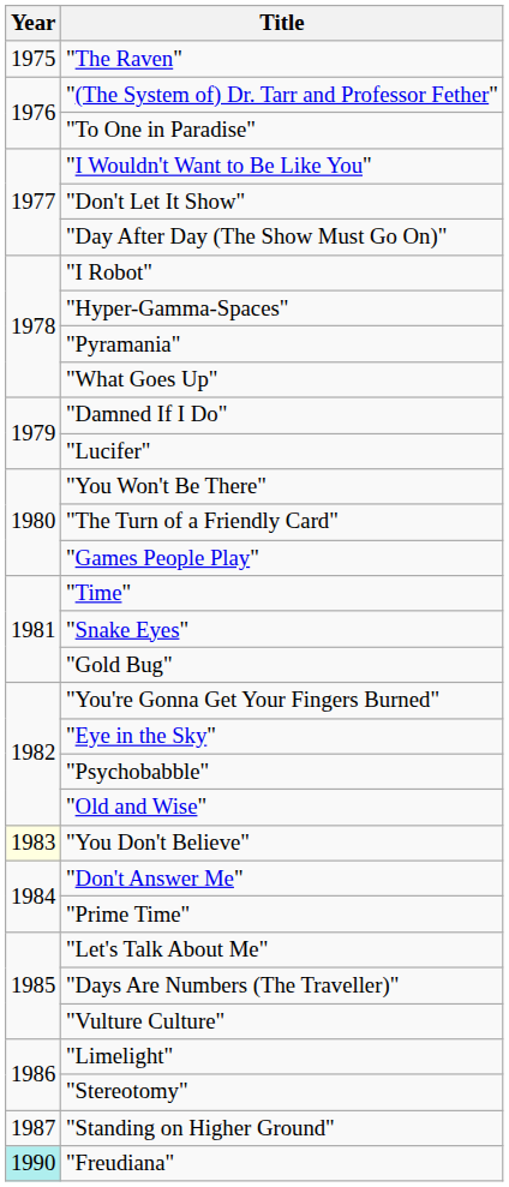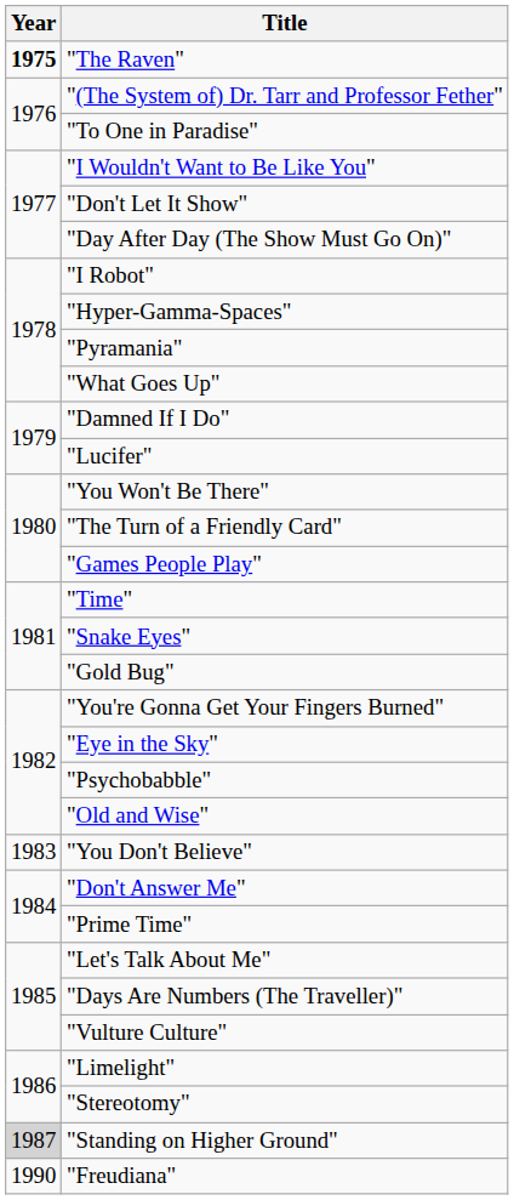"The Raven" | Year: normal -> bold
"You Don't Believe" | Year: lightyellow background -> no background
"Standing on Higher Ground" | Year: no background -> lightgrey background
"Freudiana" | Year: paleturquoise background -> no background
